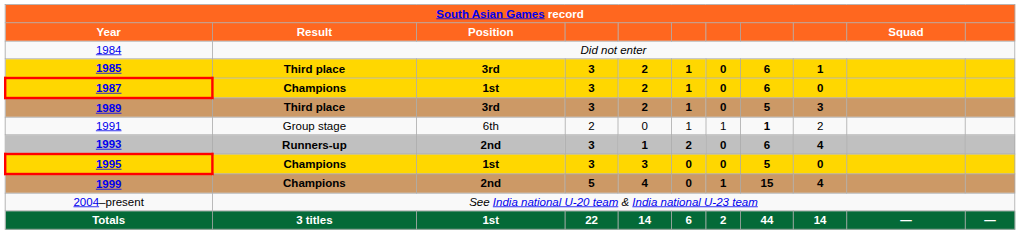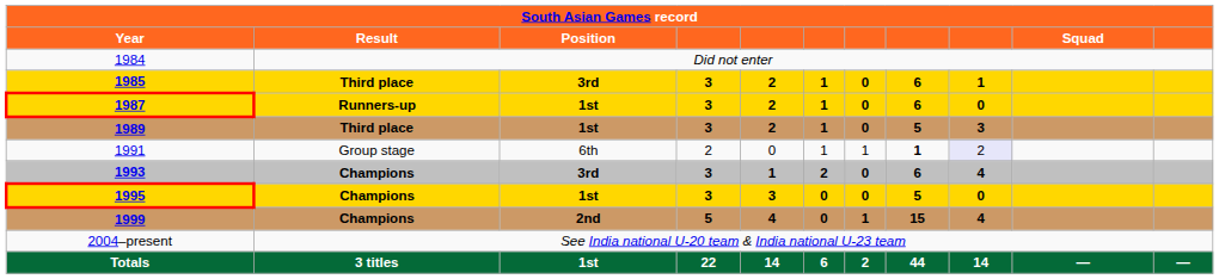1987 | Result: Champions -> Runners-up
1989 | Position: 3rd -> 1st
1991 | column 9: no background -> lavender background
1993 | Result: Runners-up -> Champions
1993 | Position: 2nd -> 3rd
